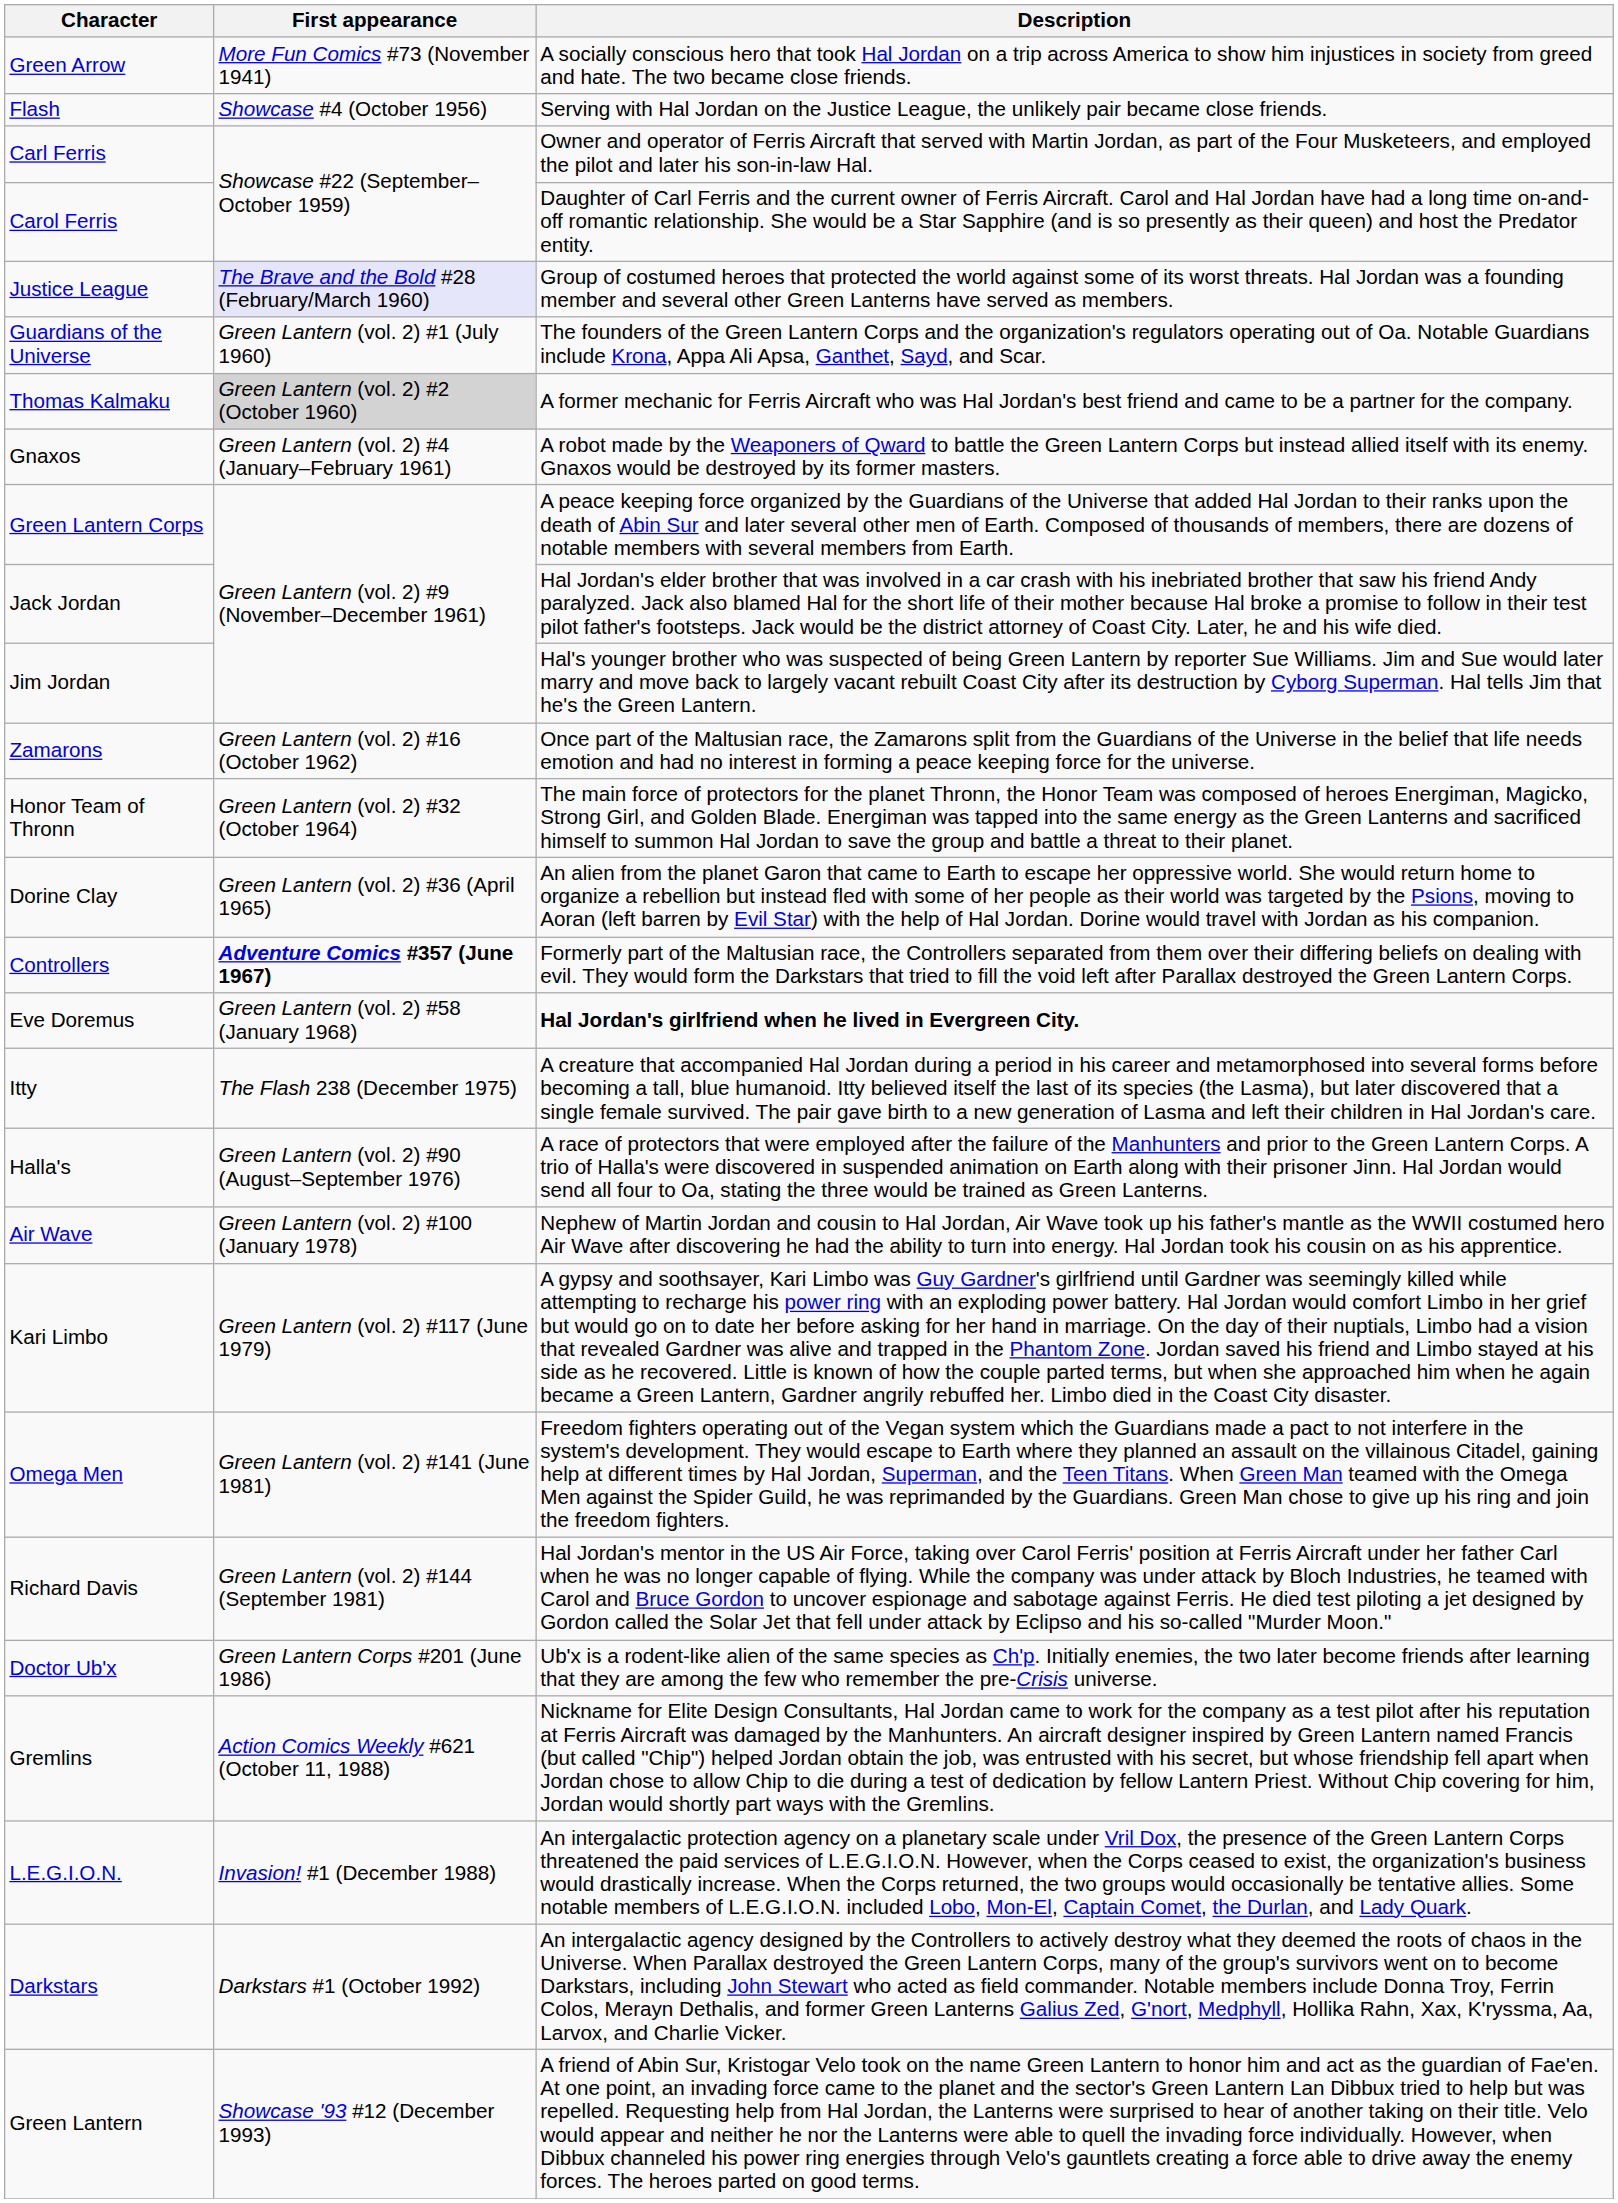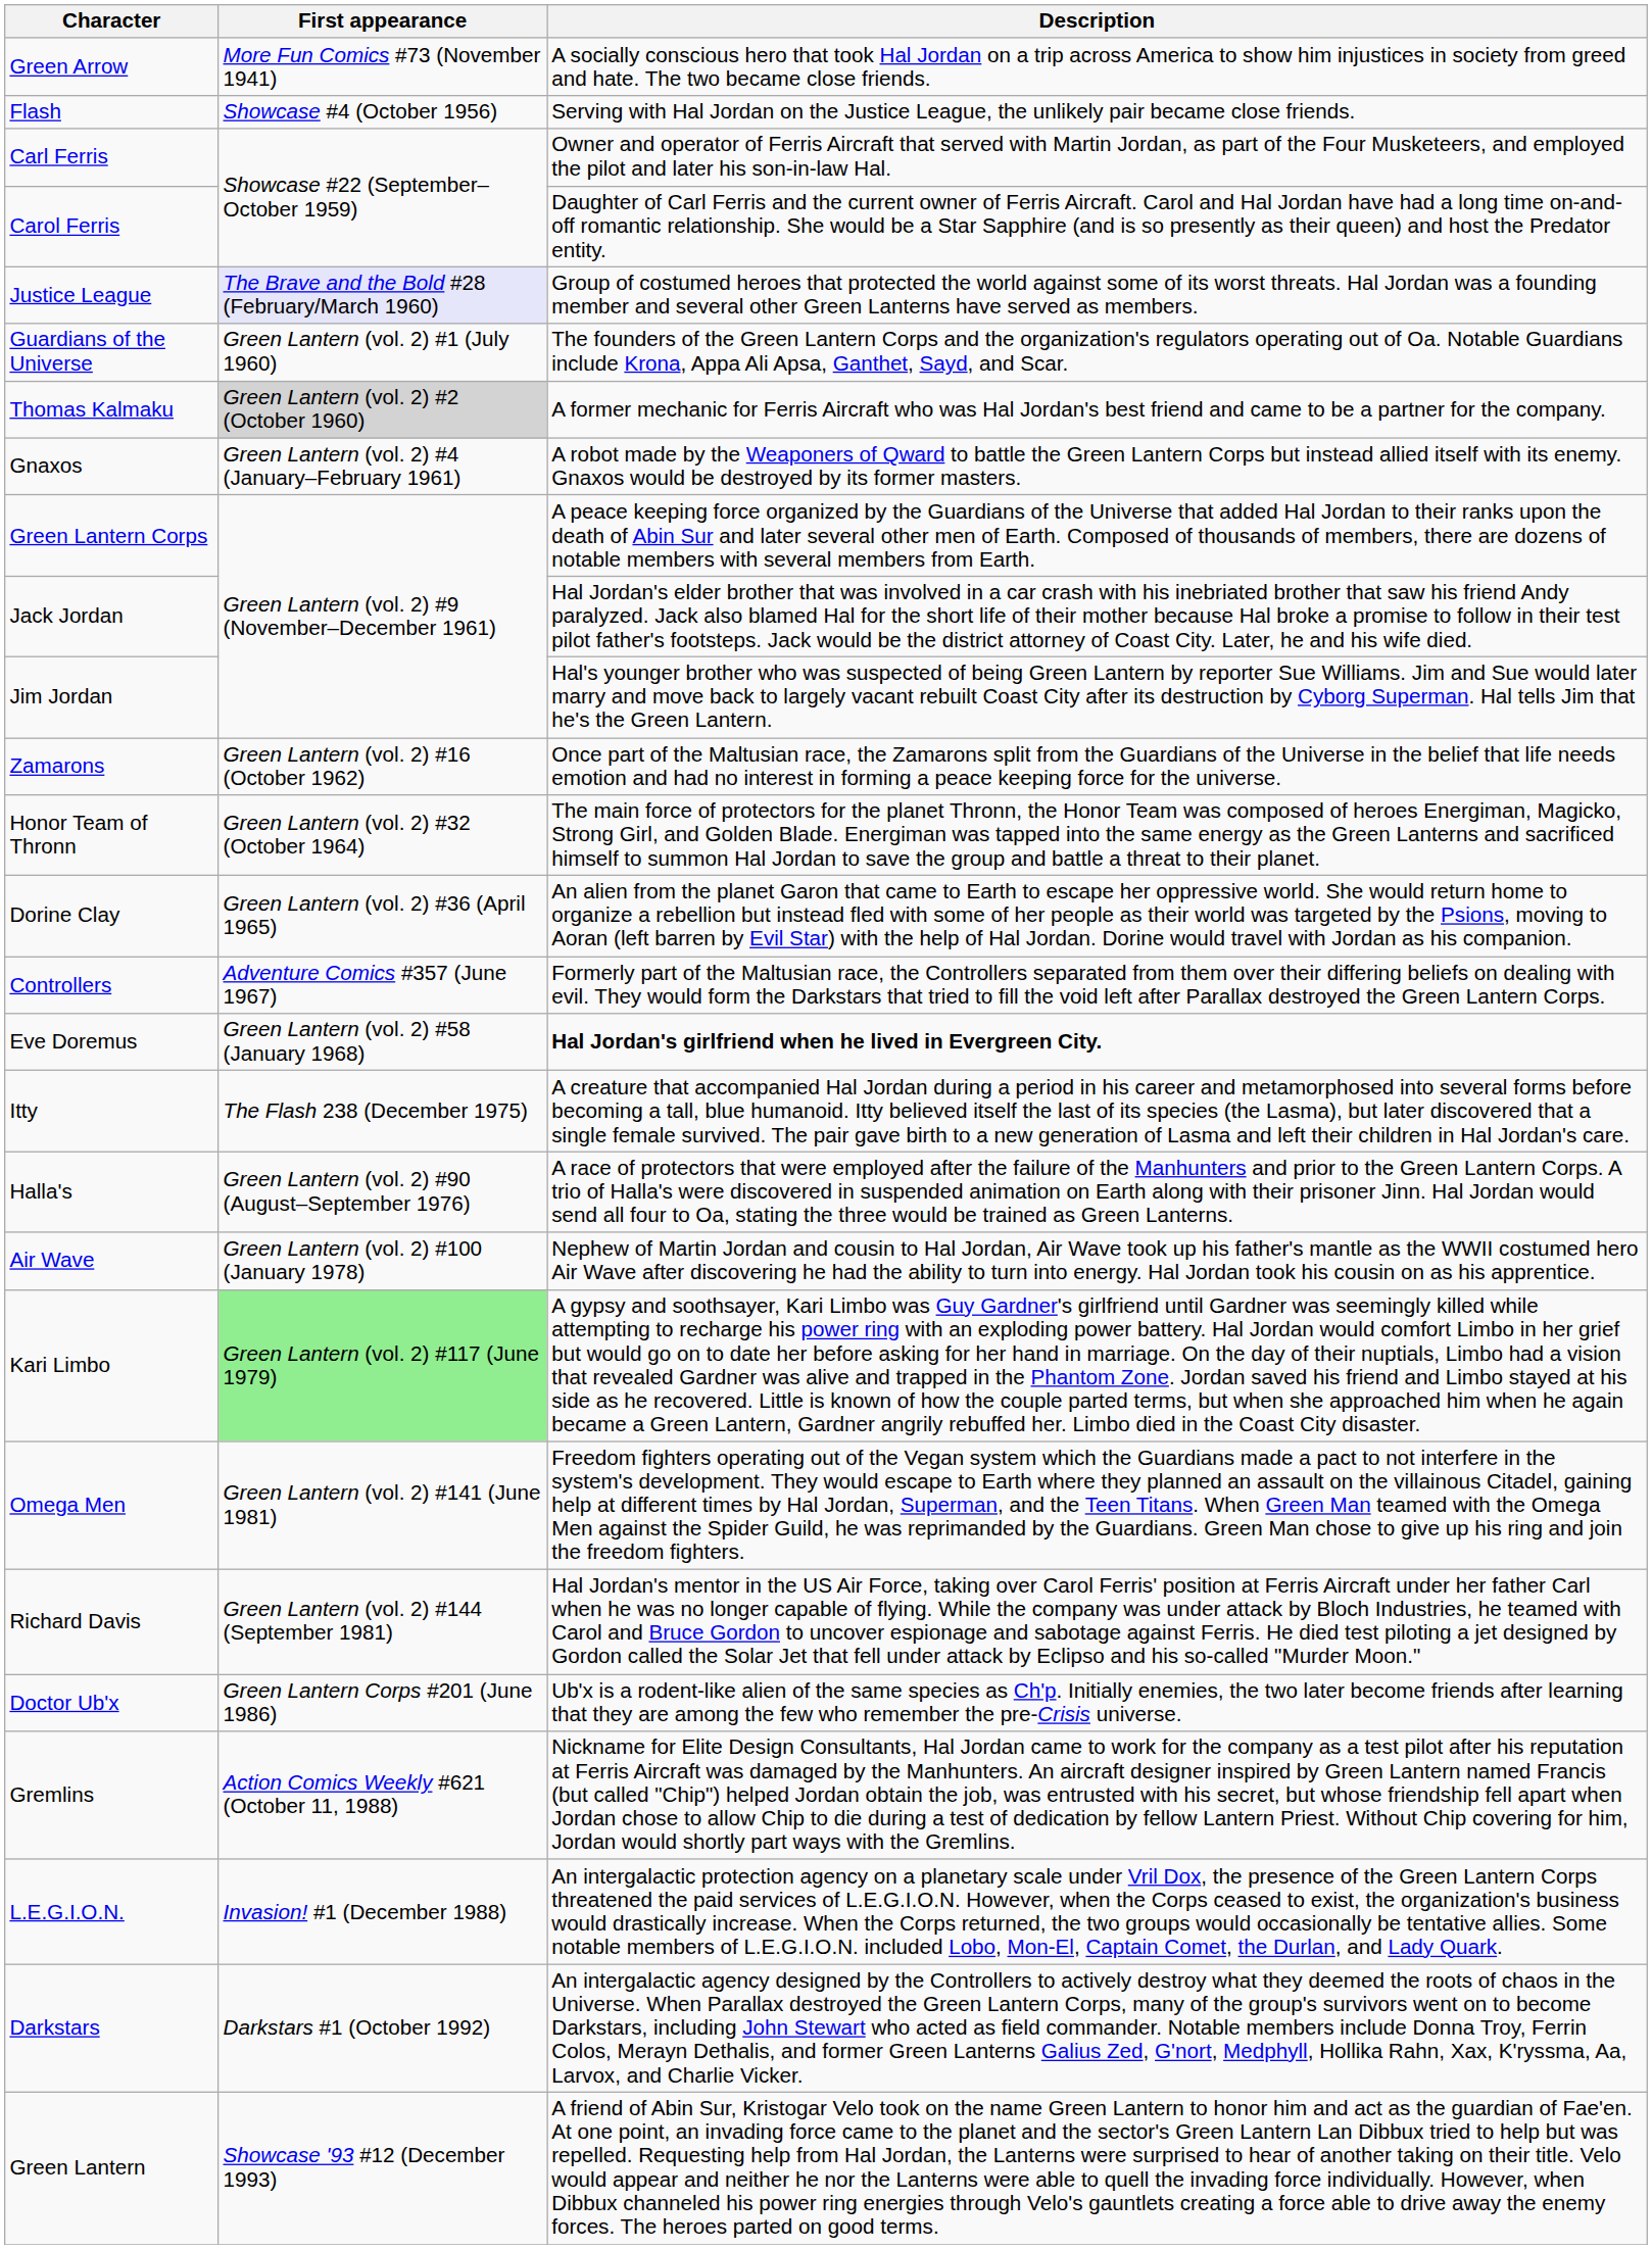Controllers | First appearance: bold -> normal
Kari Limbo | First appearance: no background -> lightgreen background
